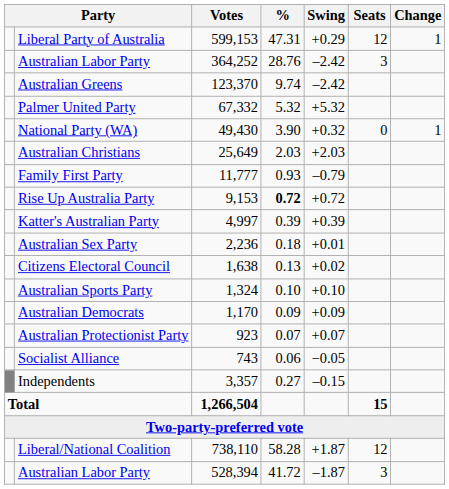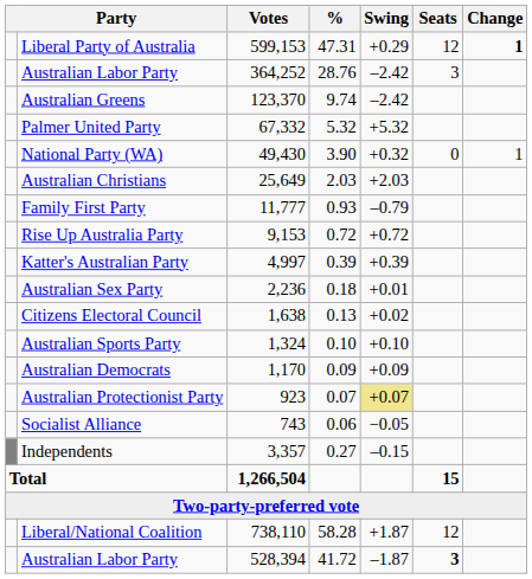Liberal Party of Australia | Change: normal -> bold
Rise Up Australia Party | %: bold -> normal
Australian Protectionist Party | Swing: no background -> khaki background
Australian Labor Party / 528,394 | Seats: normal -> bold
